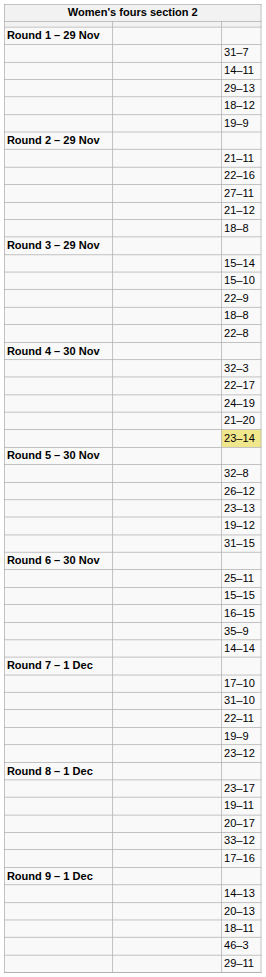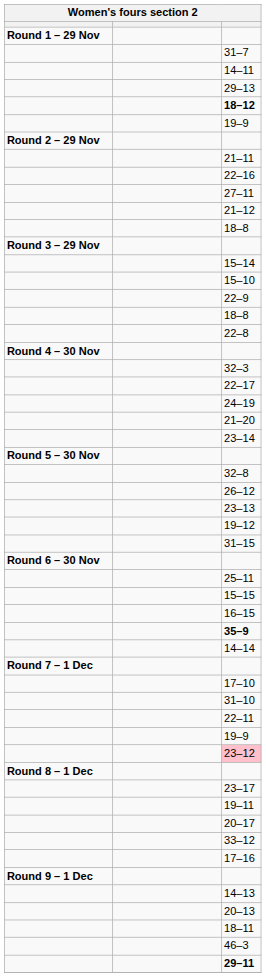18–12 | column 3: normal -> bold
23–14 | column 3: khaki background -> no background
35–9 | column 3: normal -> bold
23–12 | column 3: no background -> pink background
29–11 | column 3: normal -> bold
